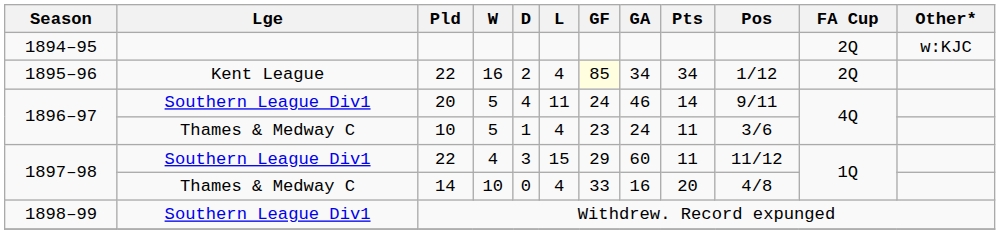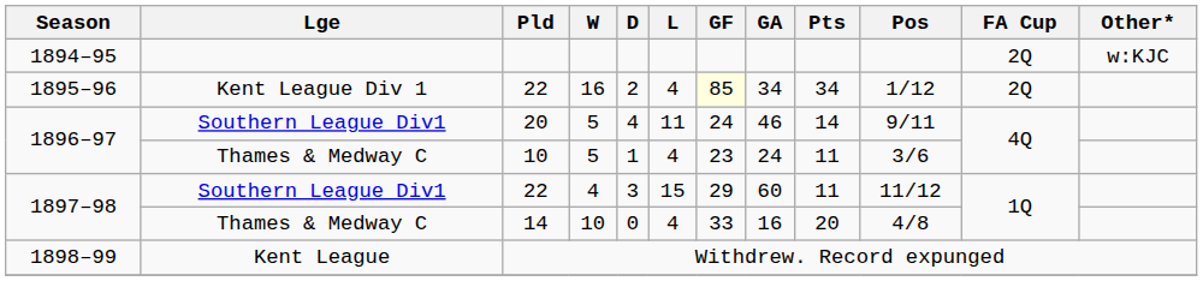22 / 16 | Lge: Kent League -> Kent League Div 1
Withdrew. Record expunged | Lge: Southern League Div1 -> Kent League
